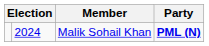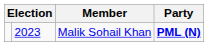Malik Sohail Khan | column 2: 2024 -> 2023
